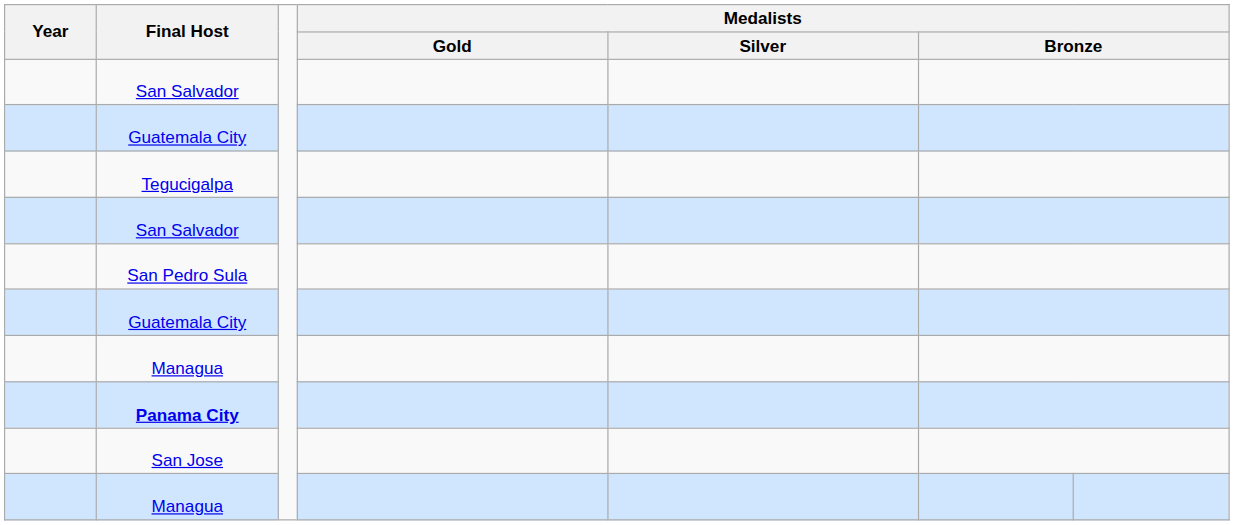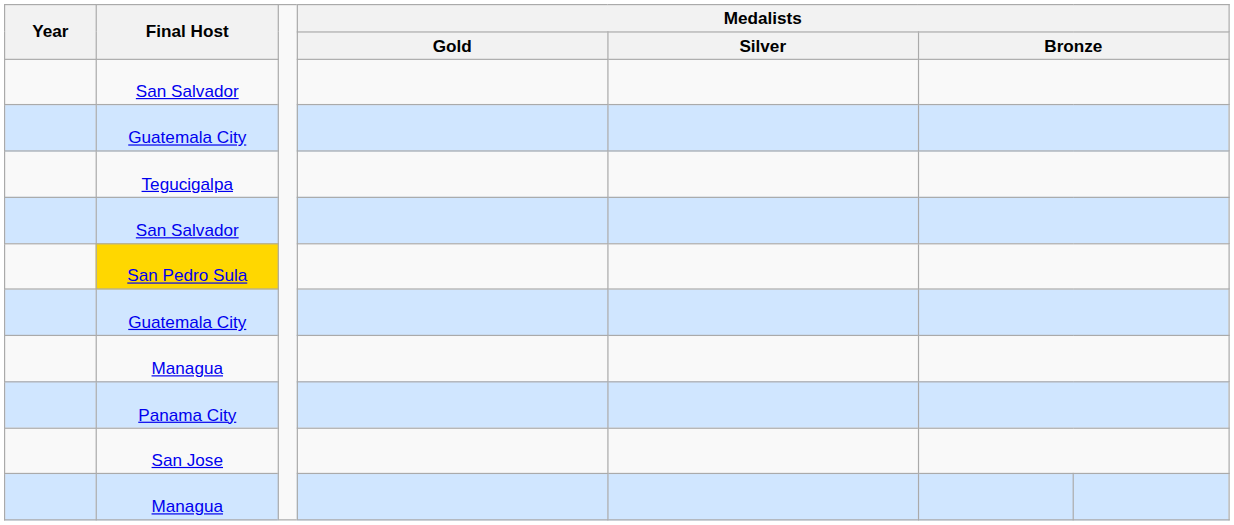San Pedro Sula | Final Host: no background -> gold background
Panama City | Final Host: bold -> normal
